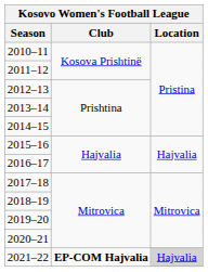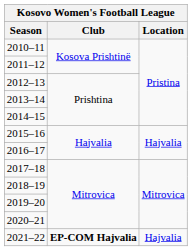2021–22 | Location: lightgrey background -> no background
